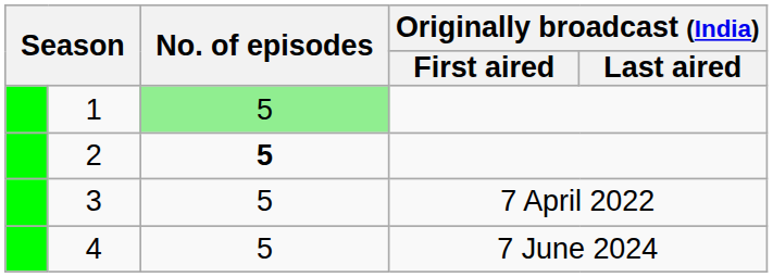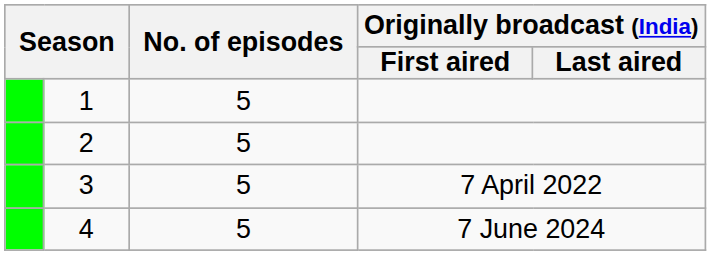1 | No. of episodes: lightgreen background -> no background
2 | No. of episodes: bold -> normal
